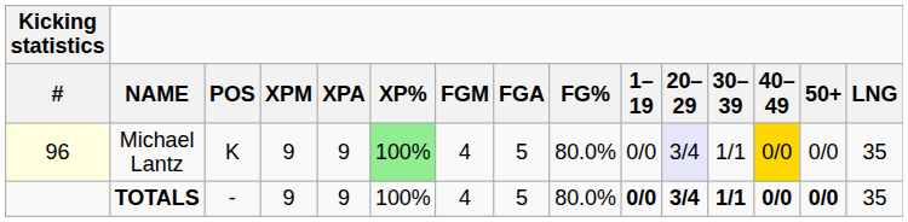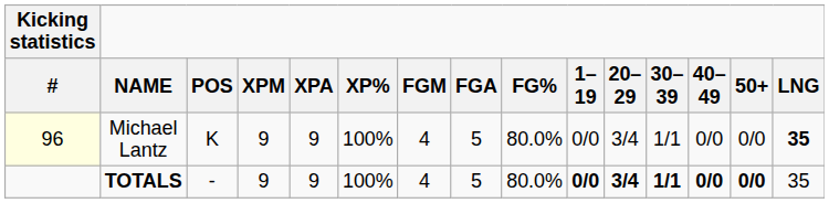Michael Lantz | XP%: lightgreen background -> no background
Michael Lantz | 20–29: lavender background -> no background
Michael Lantz | 40–49: gold background -> no background
Michael Lantz | LNG: normal -> bold
